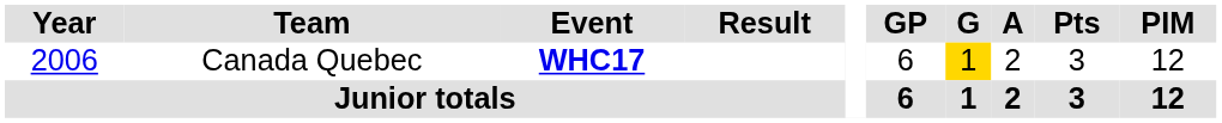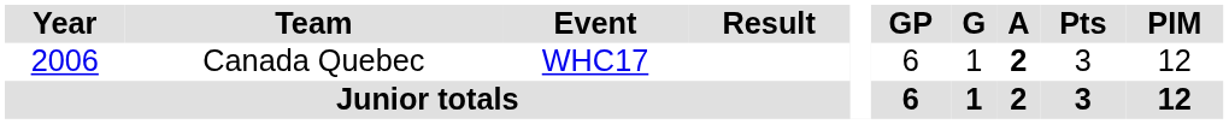Canada Quebec | Event: bold -> normal
Canada Quebec | G: gold background -> no background
Canada Quebec | A: normal -> bold
